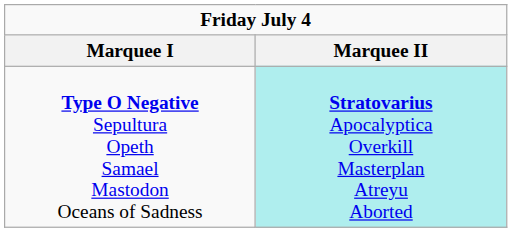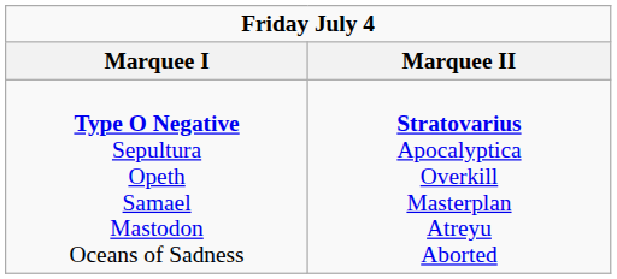row 3 | Marquee II: paleturquoise background -> no background
